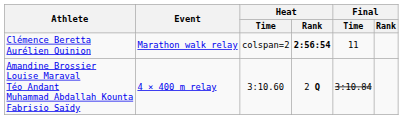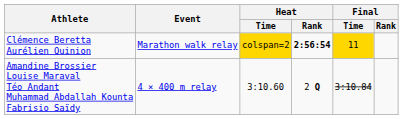Clémence Beretta Aurélien Quinion | Heat / Time: no background -> gold background
Clémence Beretta Aurélien Quinion | Final / Time: no background -> gold background
